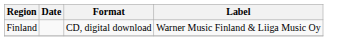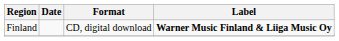Finland | Label: normal -> bold
